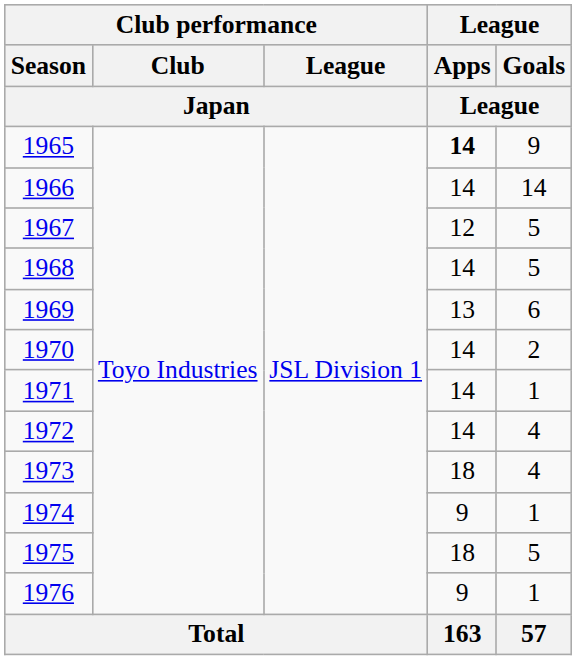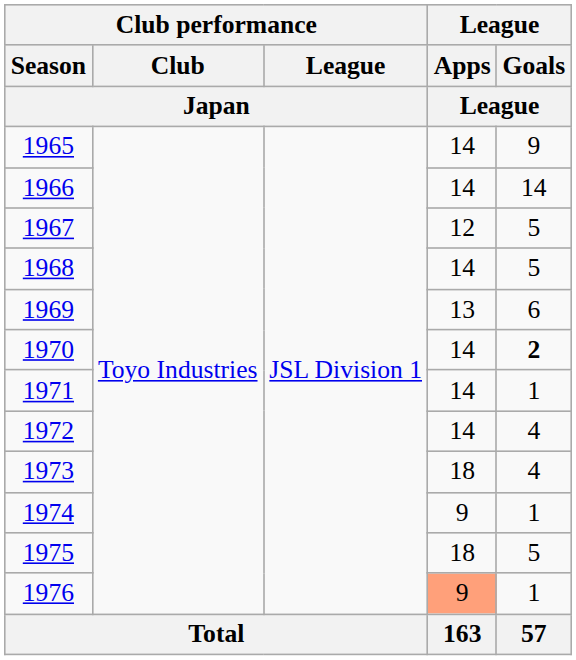1965 | League / Apps / League: bold -> normal
1970 | League / Goals / League: normal -> bold
1976 | League / Apps / League: no background -> lightsalmon background
